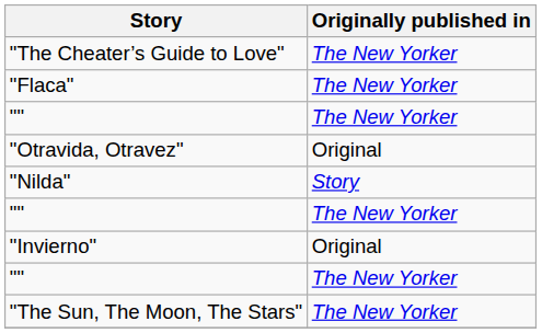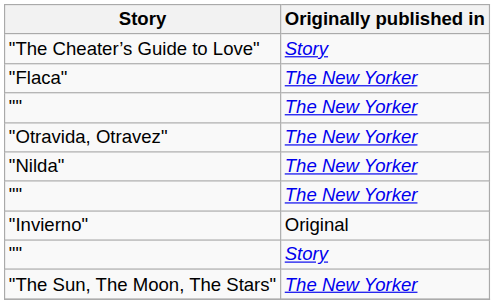row 2 | Originally published in: The New Yorker -> Story
row 5 | Originally published in: Original -> The New Yorker
row 6 | Originally published in: Story -> The New Yorker
row 9 | Originally published in: The New Yorker -> Story
